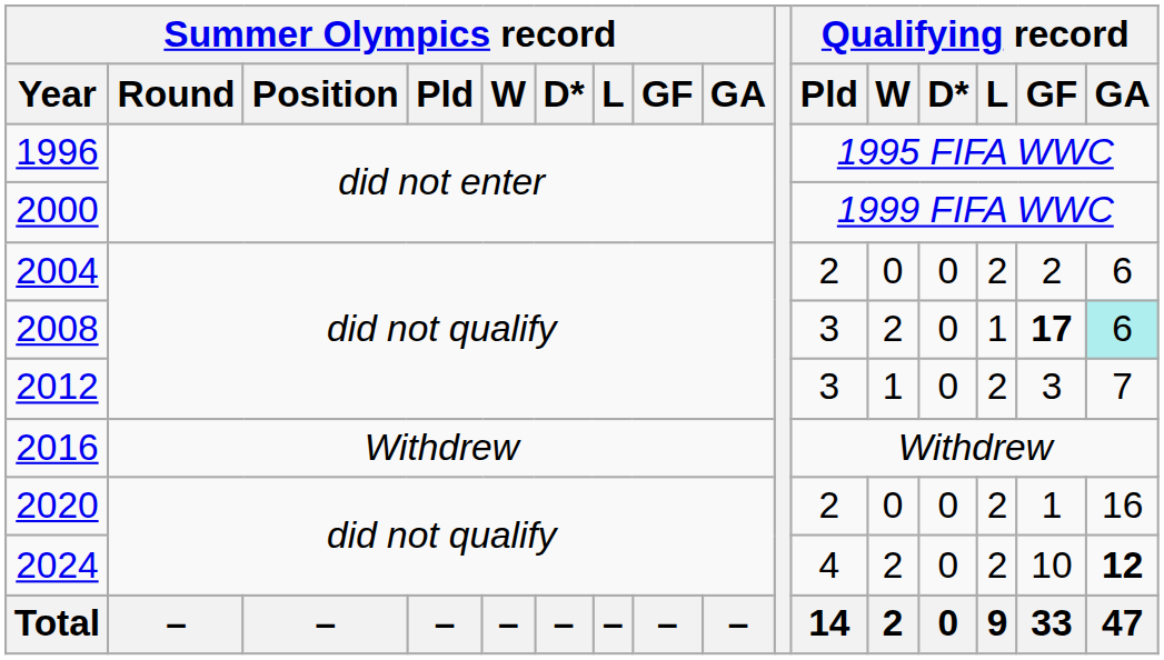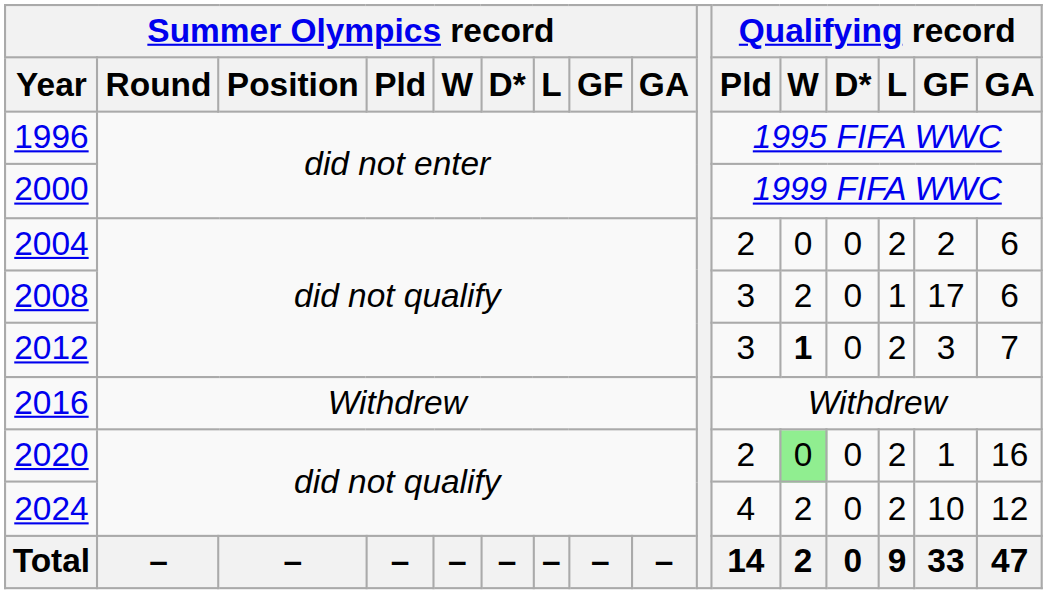2008 | Qualifying record / GF: bold -> normal
2008 | Qualifying record / GA: paleturquoise background -> no background
2012 | Qualifying record / W: normal -> bold
2020 | Qualifying record / W: no background -> lightgreen background
2024 | Qualifying record / GA: bold -> normal
